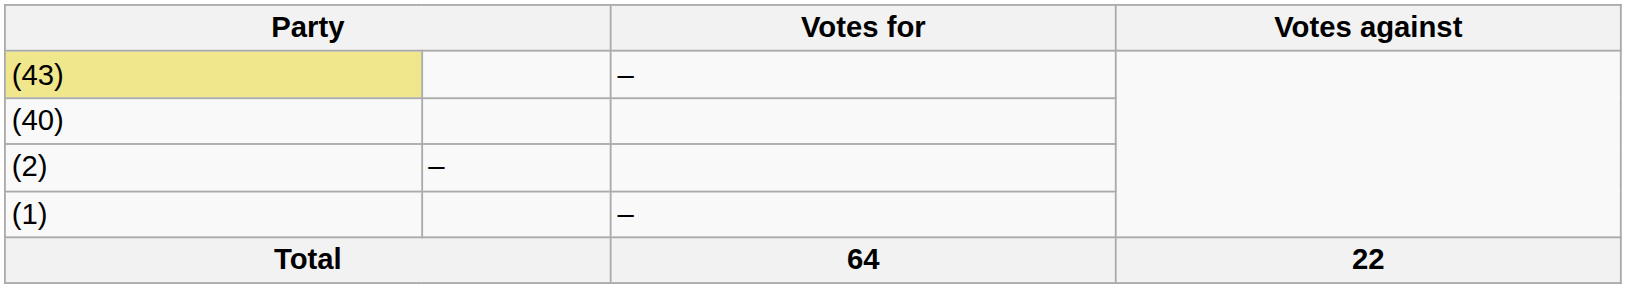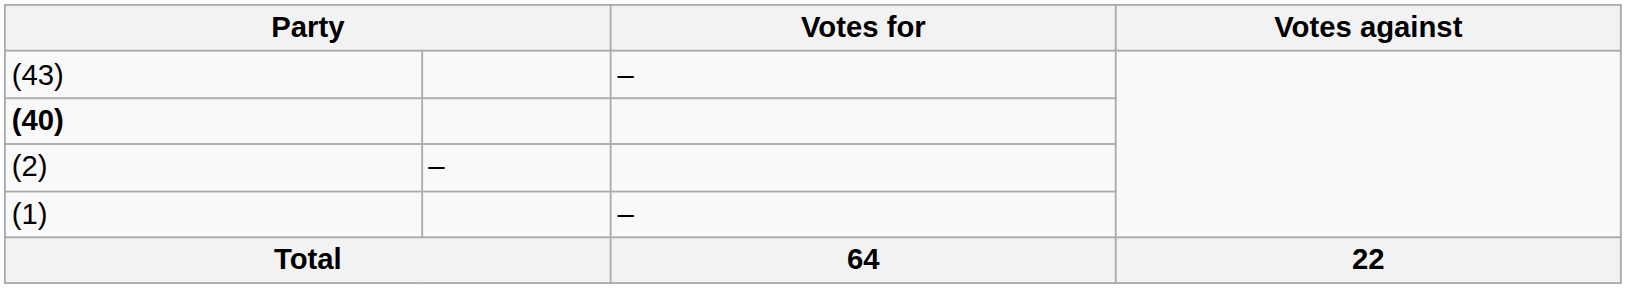(43) | column 1: khaki background -> no background
(40) | column 1: normal -> bold
